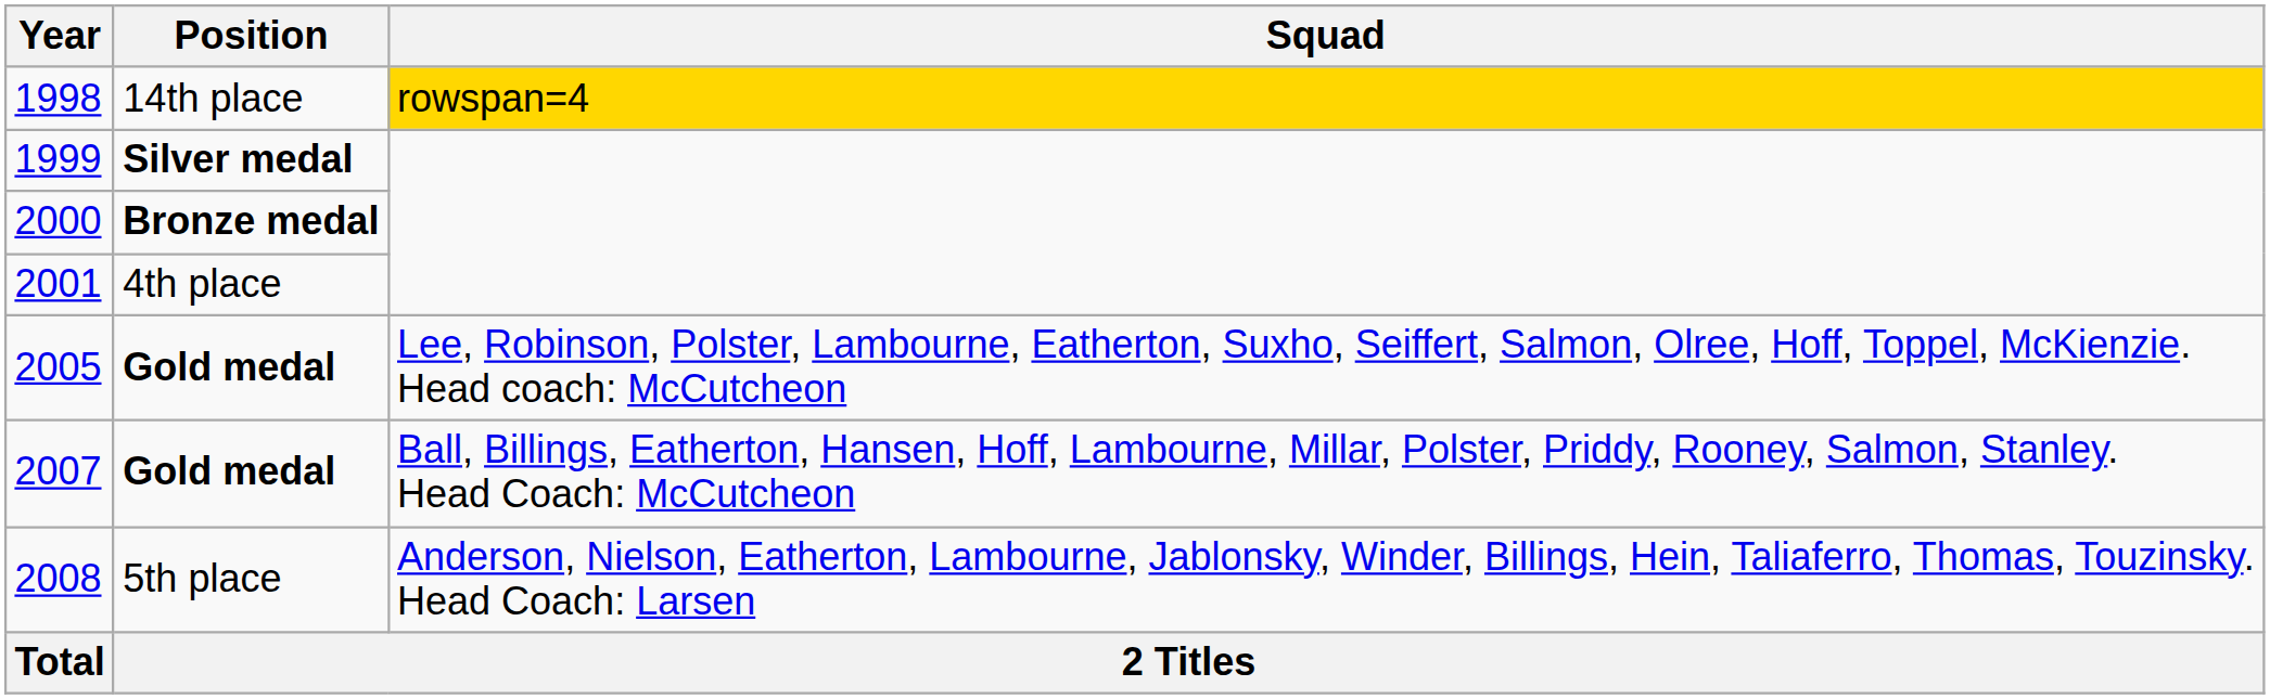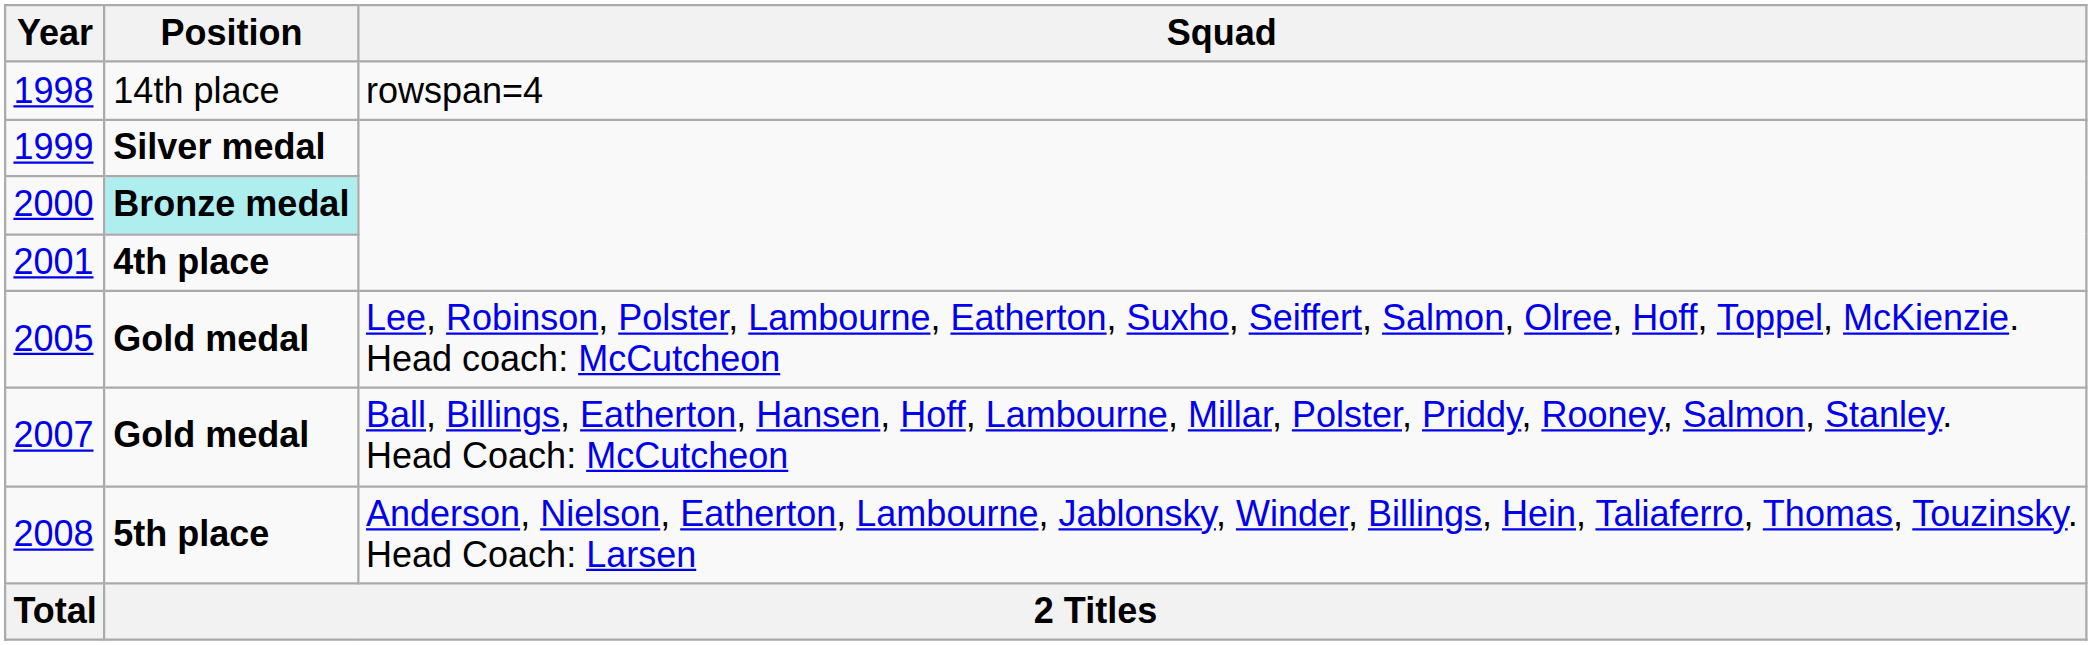1998 | Squad: gold background -> no background
2000 | Position: no background -> paleturquoise background
2001 | Position: normal -> bold
2008 | Position: normal -> bold
